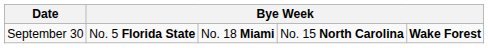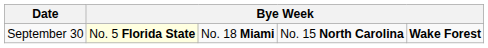September 30 | column 2: no background -> lightyellow background
